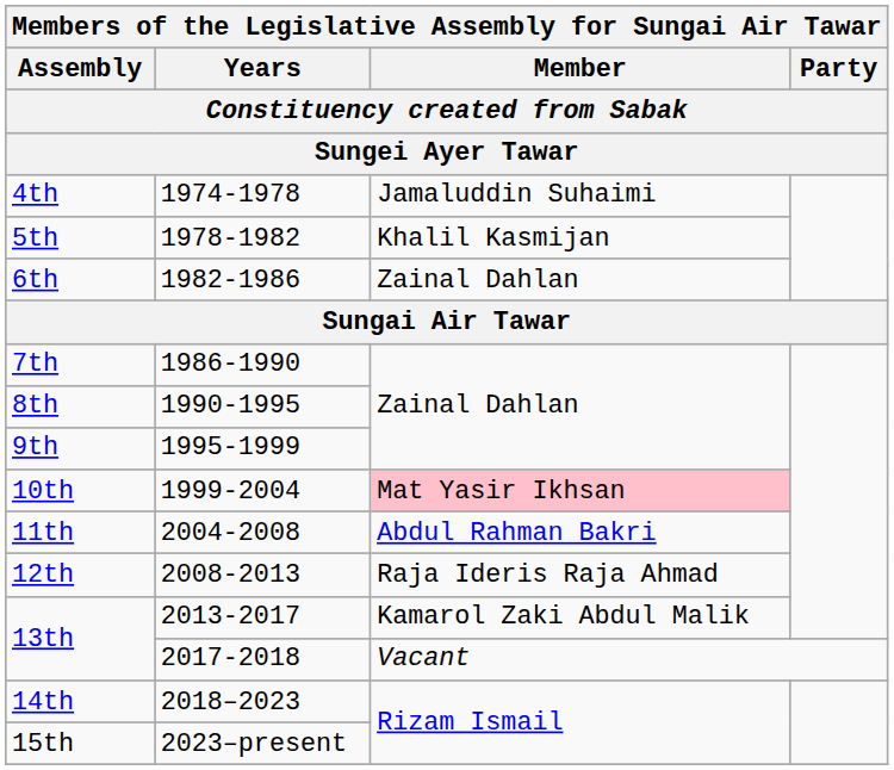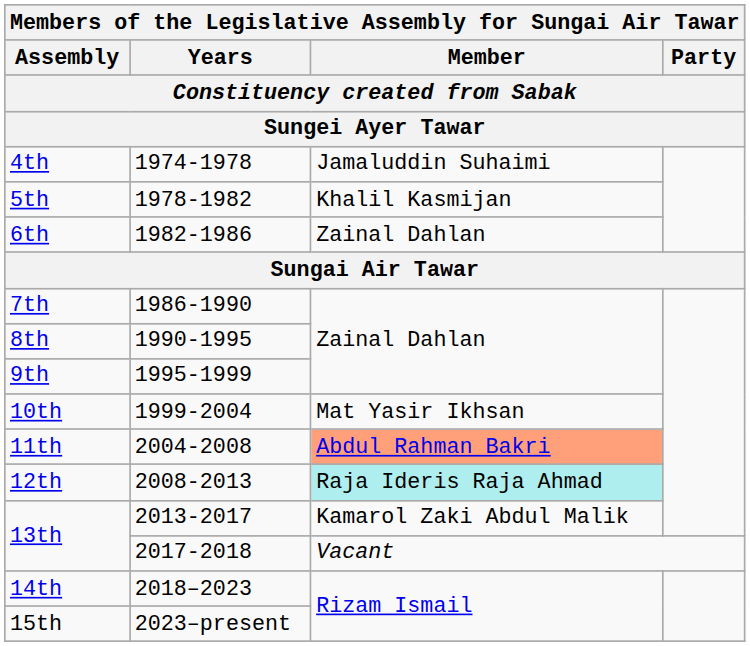10th | Member: pink background -> no background
11th | Member: no background -> lightsalmon background
12th | Member: no background -> paleturquoise background
